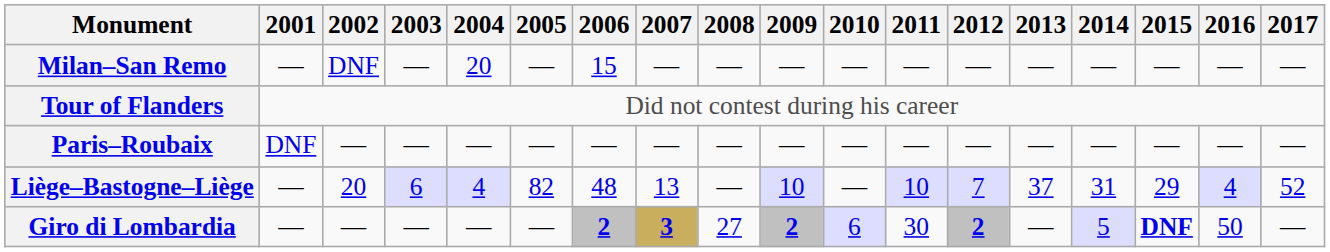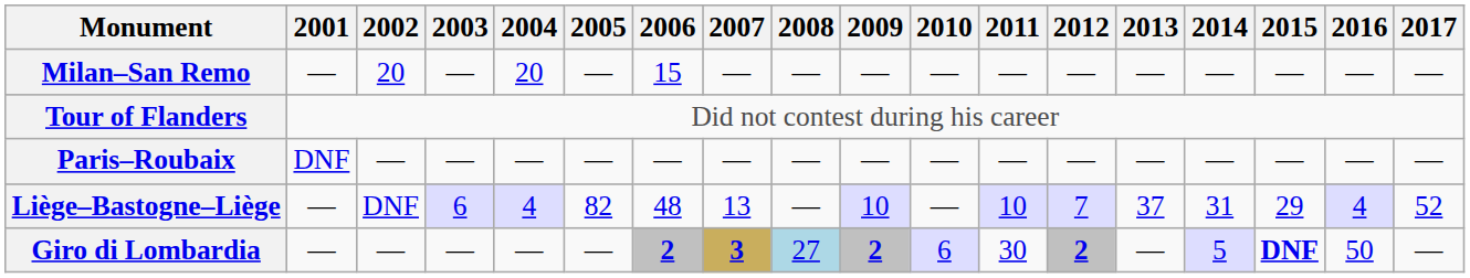Milan–San Remo | 2002: DNF -> 20
Liège–Bastogne–Liège | 2002: 20 -> DNF
Giro di Lombardia | 2008: no background -> lightblue background
